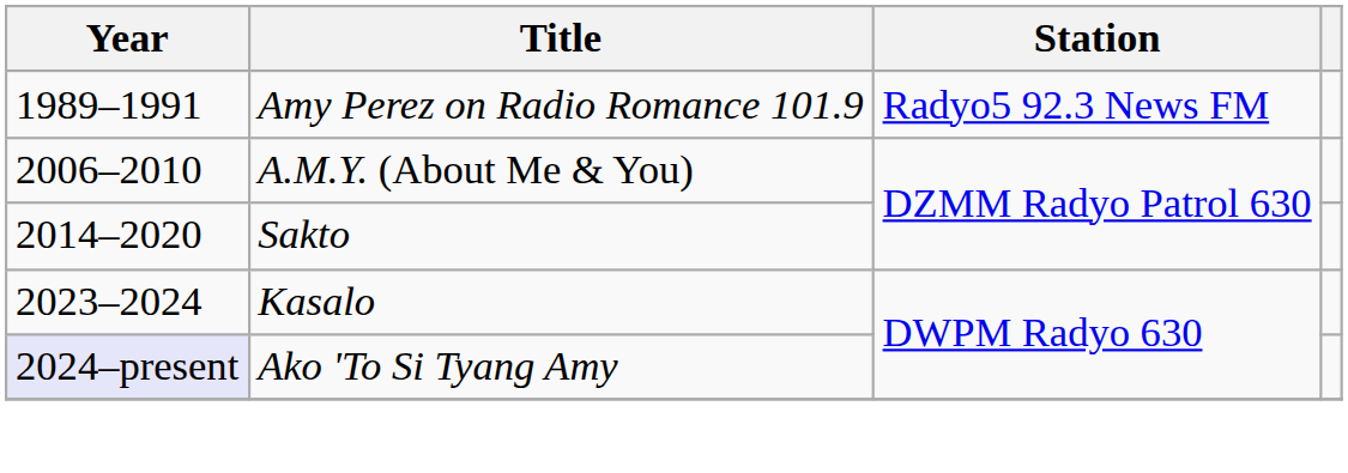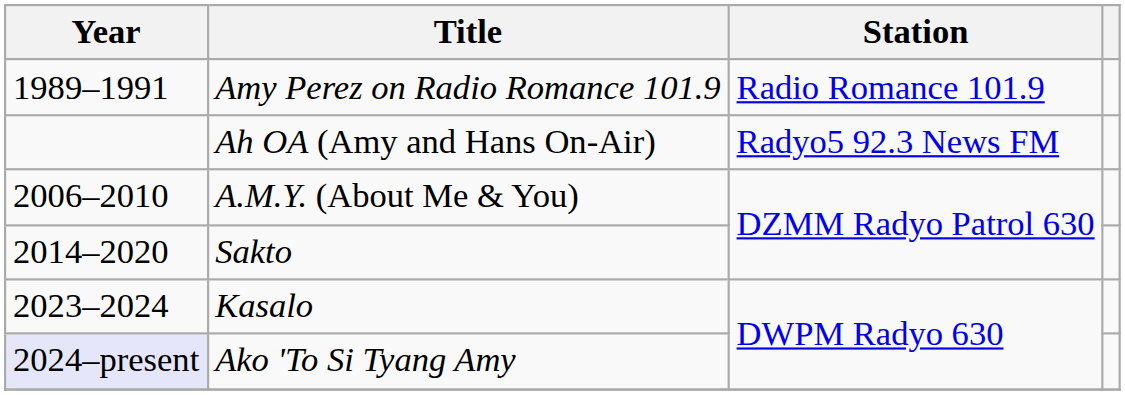Amy Perez on Radio Romance 101.9 | Station: Radyo5 92.3 News FM -> Radio Romance 101.9
+ row: Ah OA (Amy and Hans On-Air) | Radyo5 92.3 News FM
